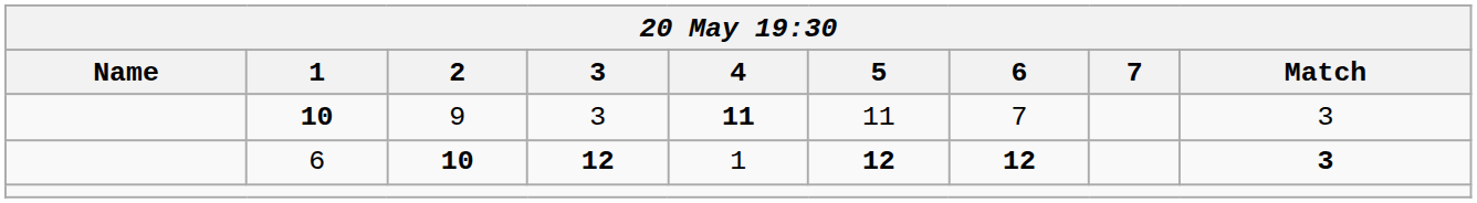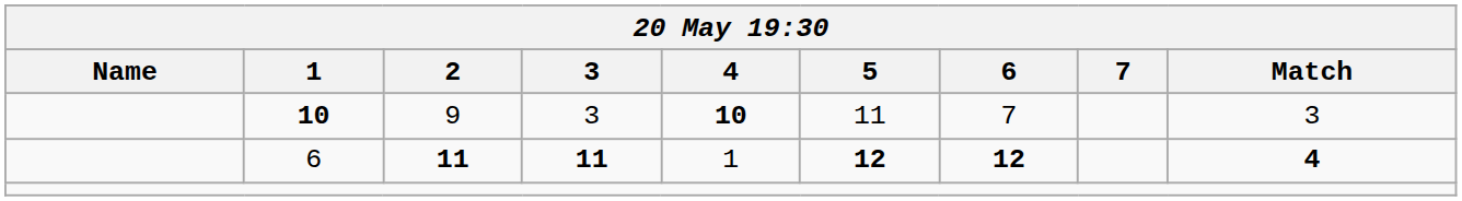row 3 | 4: 11 -> 10
row 4 | 2: 10 -> 11
row 4 | 3: 12 -> 11
row 4 | Match: 3 -> 4
